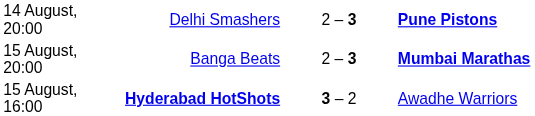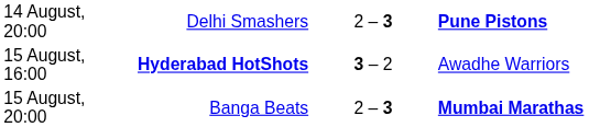rows swapped: 15 August, 16:00 <-> 15 August, 20:00
